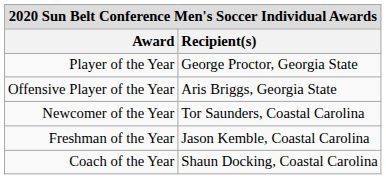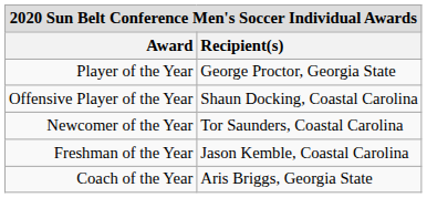Offensive Player of the Year | Recipient(s): Aris Briggs, Georgia State -> Shaun Docking, Coastal Carolina
Coach of the Year | Recipient(s): Shaun Docking, Coastal Carolina -> Aris Briggs, Georgia State
